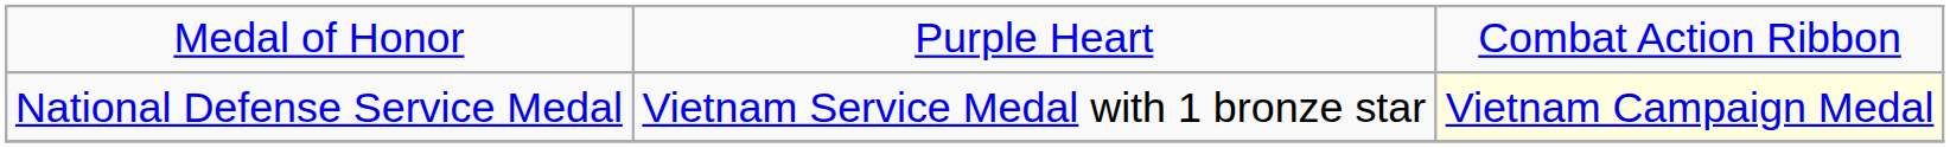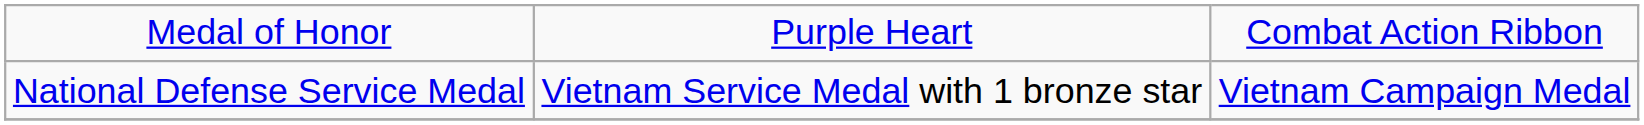National Defense Service Medal | column 3: lightyellow background -> no background
